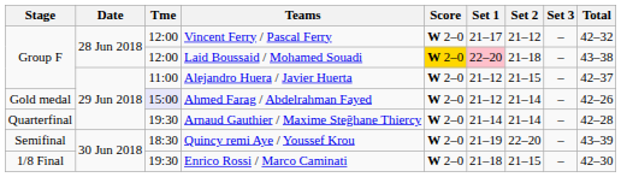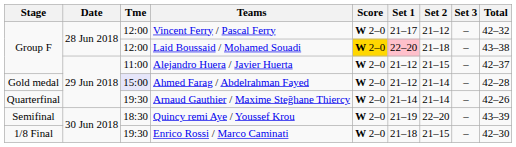Ahmed Farag / Abdelrahman Fayed | Total: 42–26 -> 42–28
Arnaud Gauthier / Maxime Steğhane Thiercy | Total: 42–28 -> 42–26
